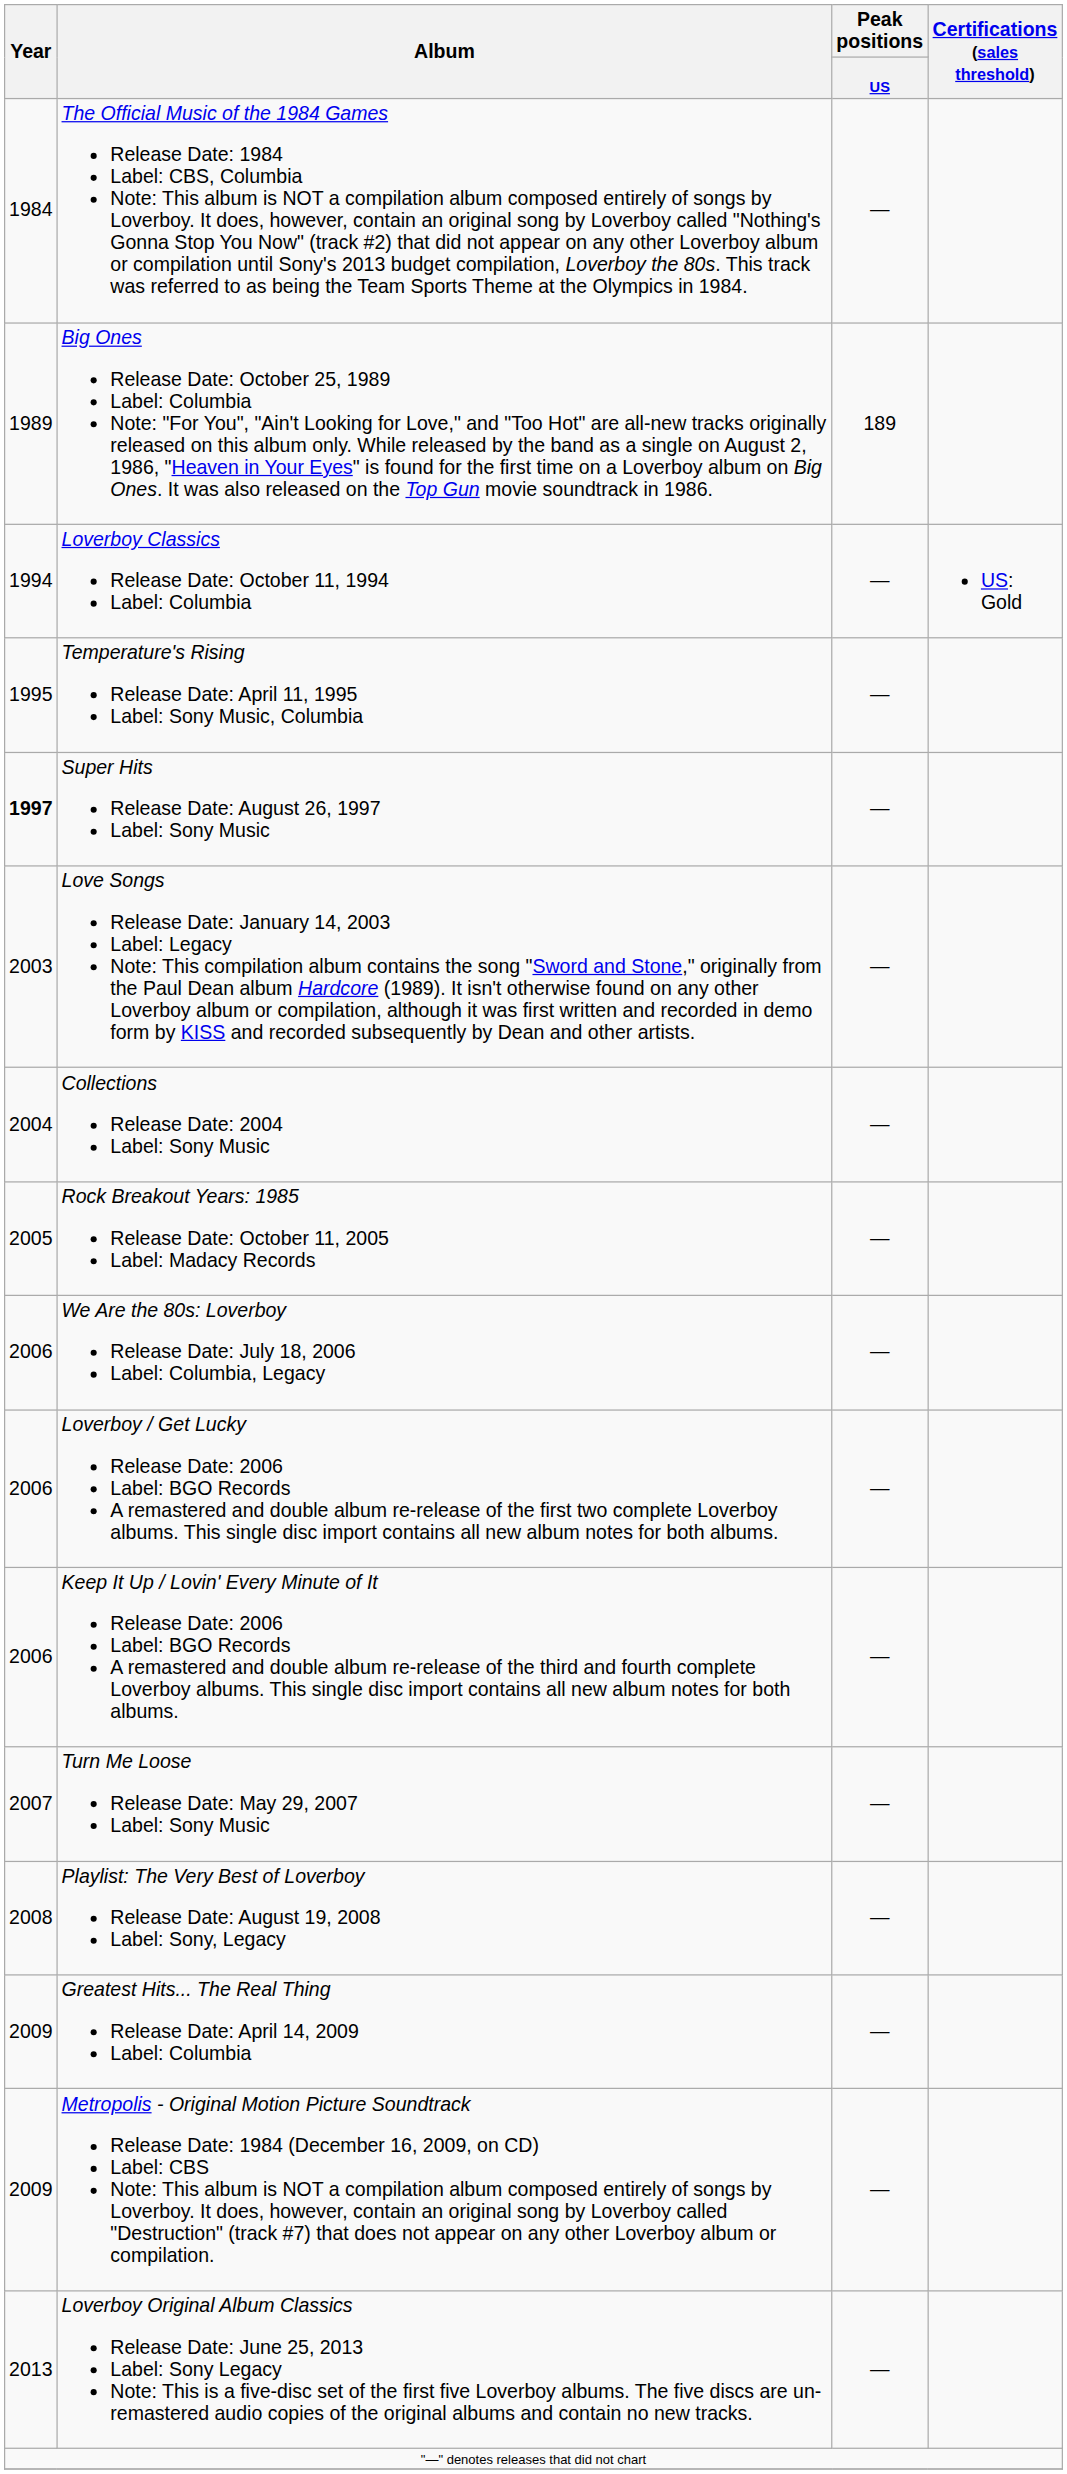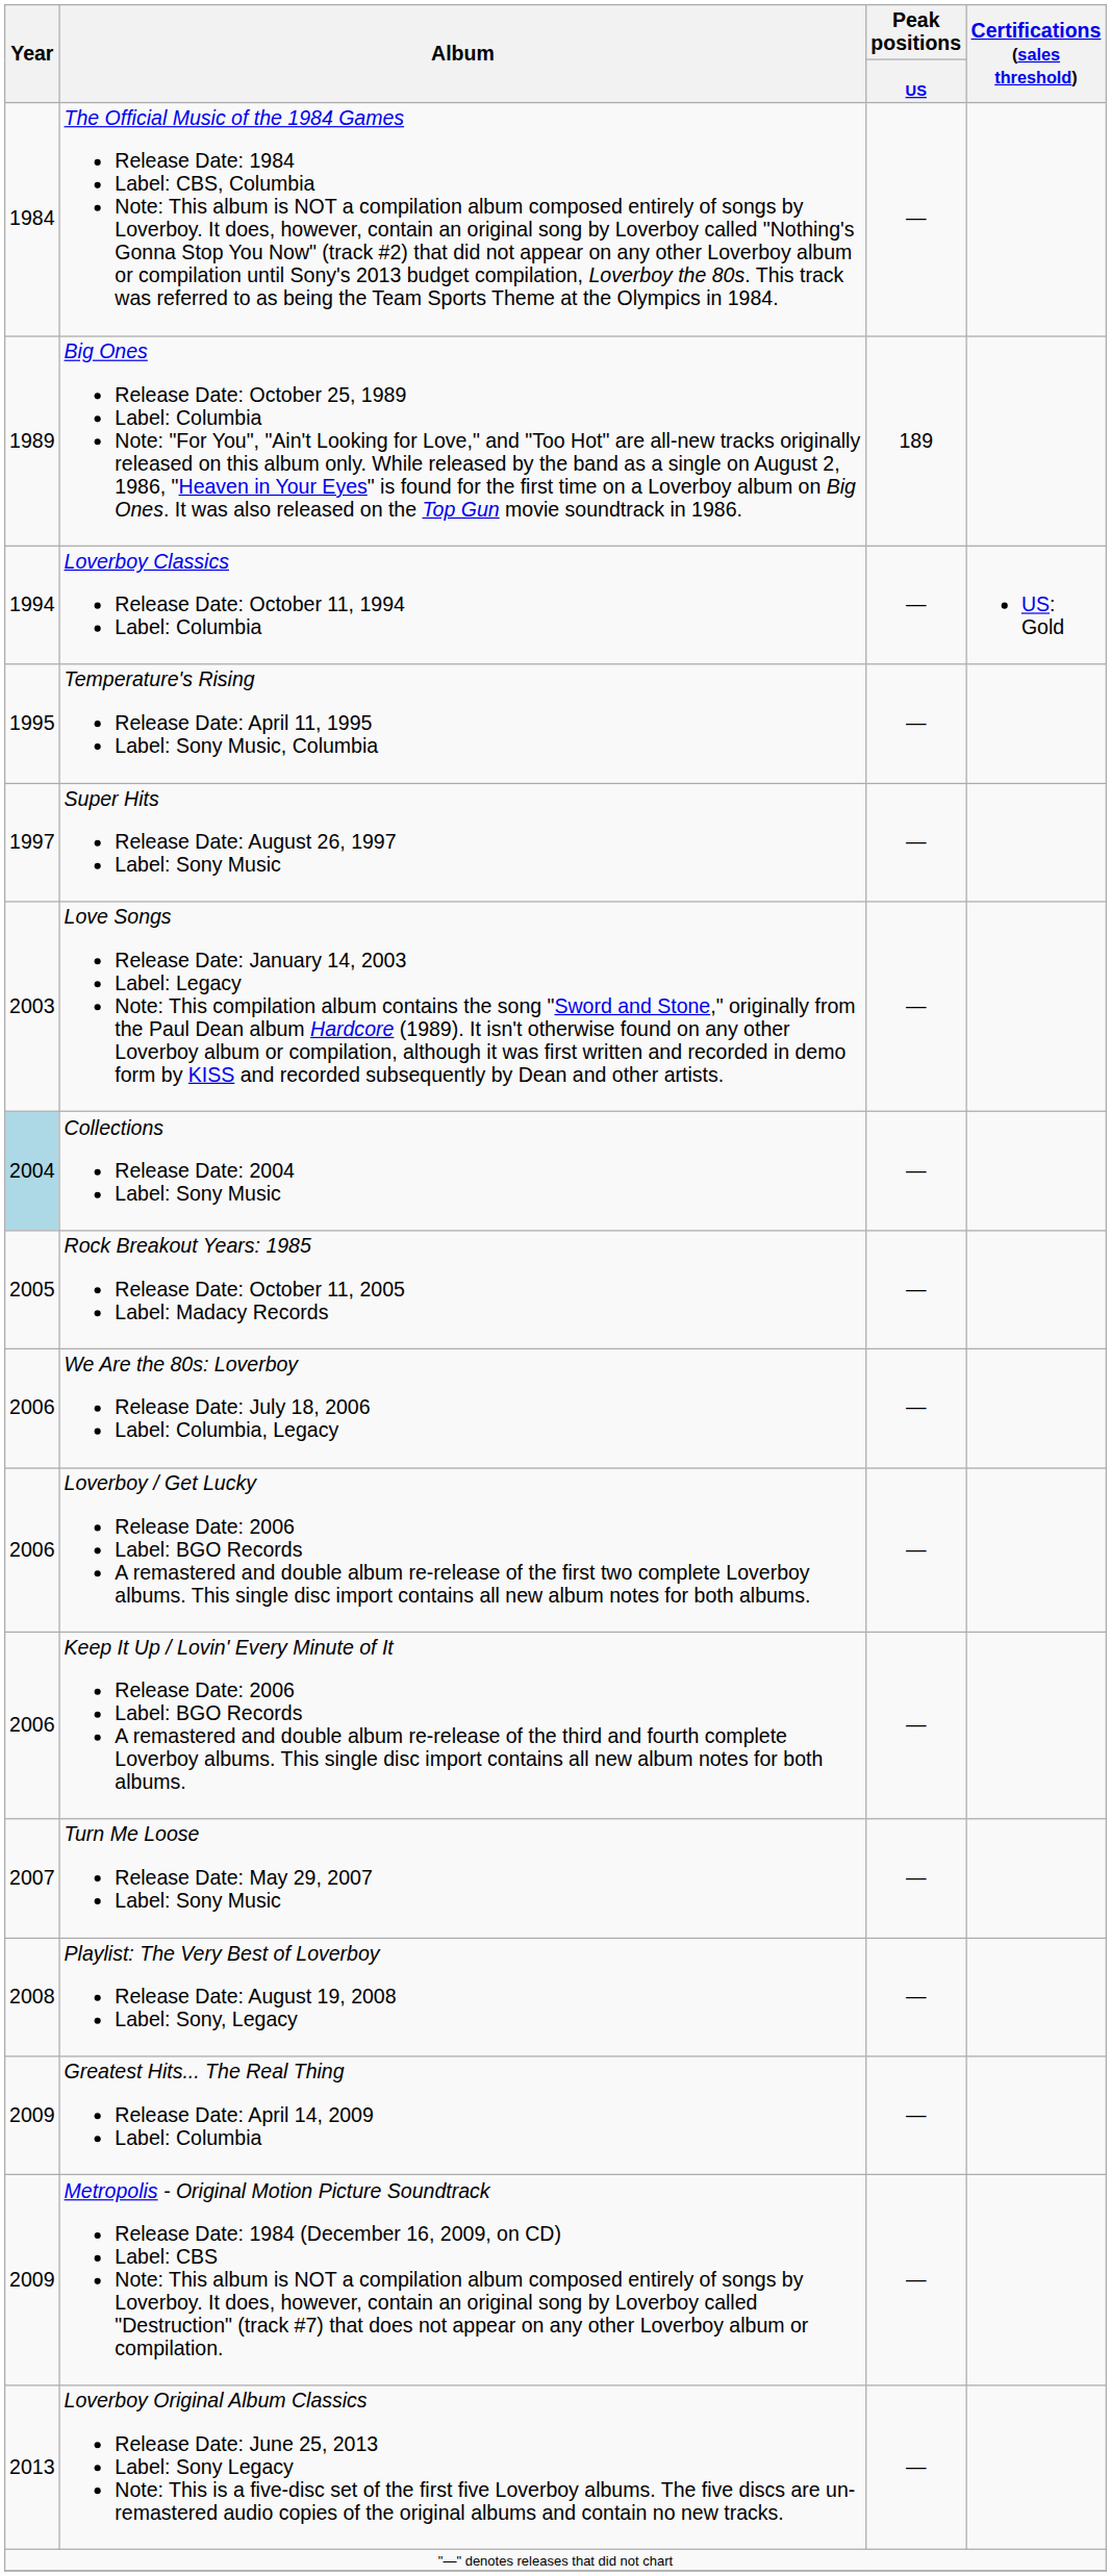Super Hits Release Date: August 26, 1997 Label: Sony Music | Year: bold -> normal
Collections Release Date: 2004 Label: Sony Music | Year: no background -> lightblue background
